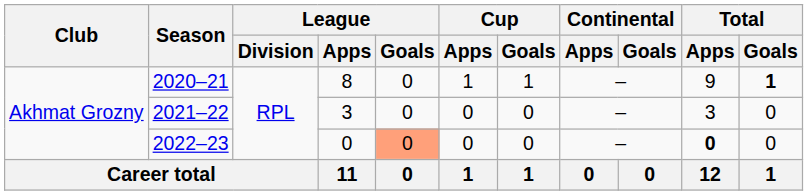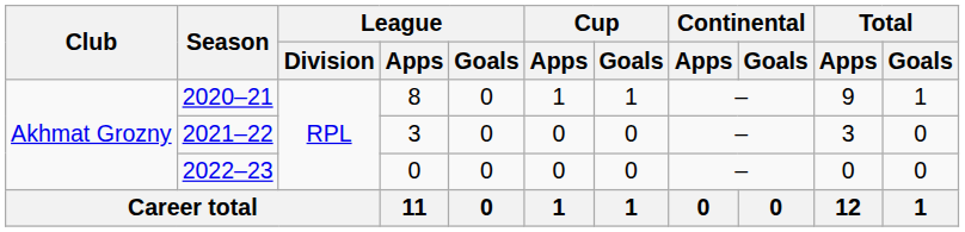2020–21 | Total / Goals: bold -> normal
2022–23 | League / Goals: lightsalmon background -> no background
2022–23 | Total / Apps: bold -> normal
